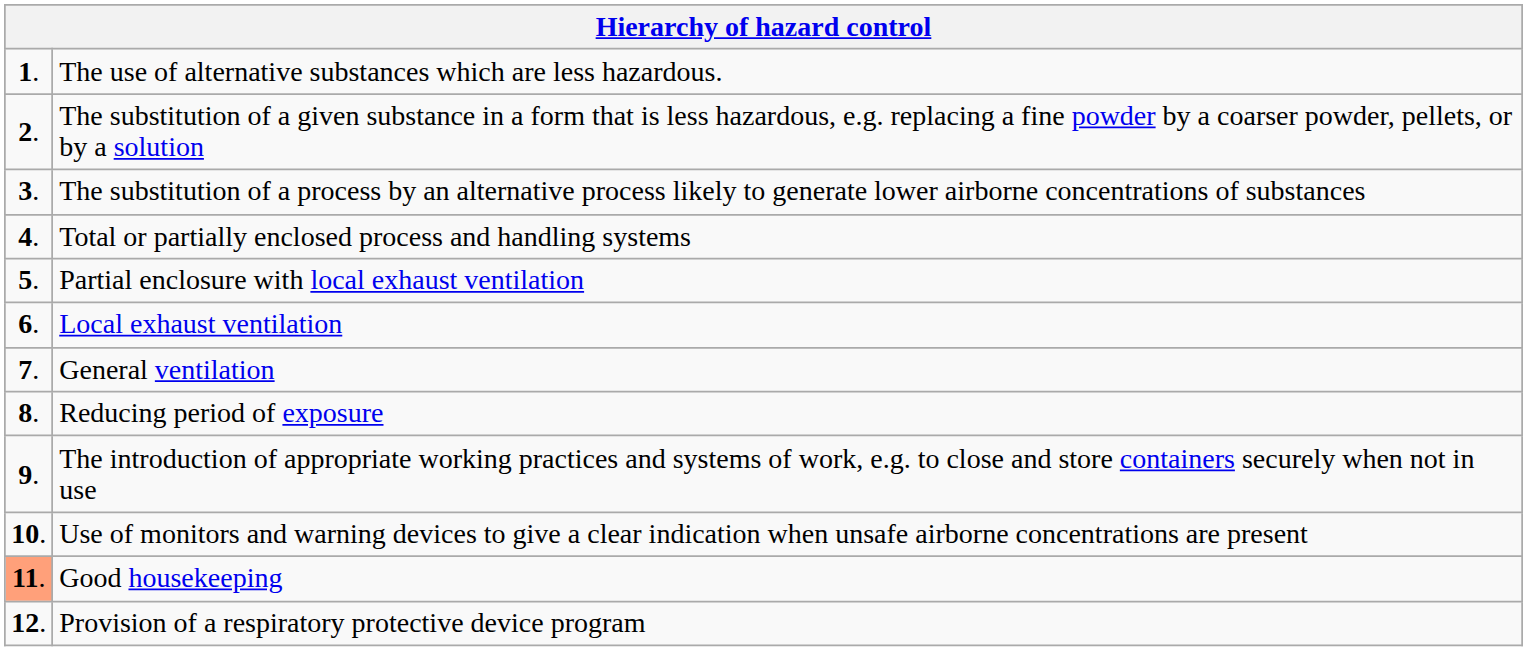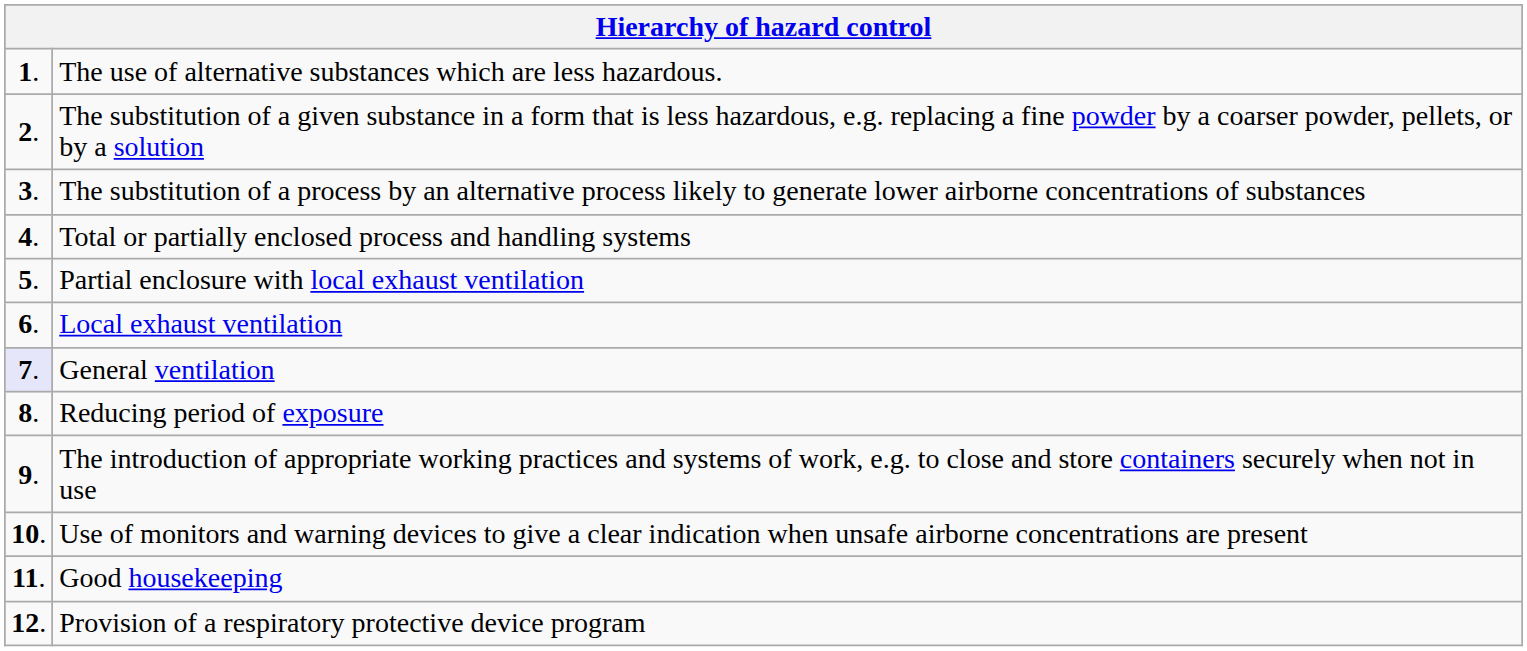General ventilation | column 1: no background -> lavender background
Good housekeeping | column 1: lightsalmon background -> no background
